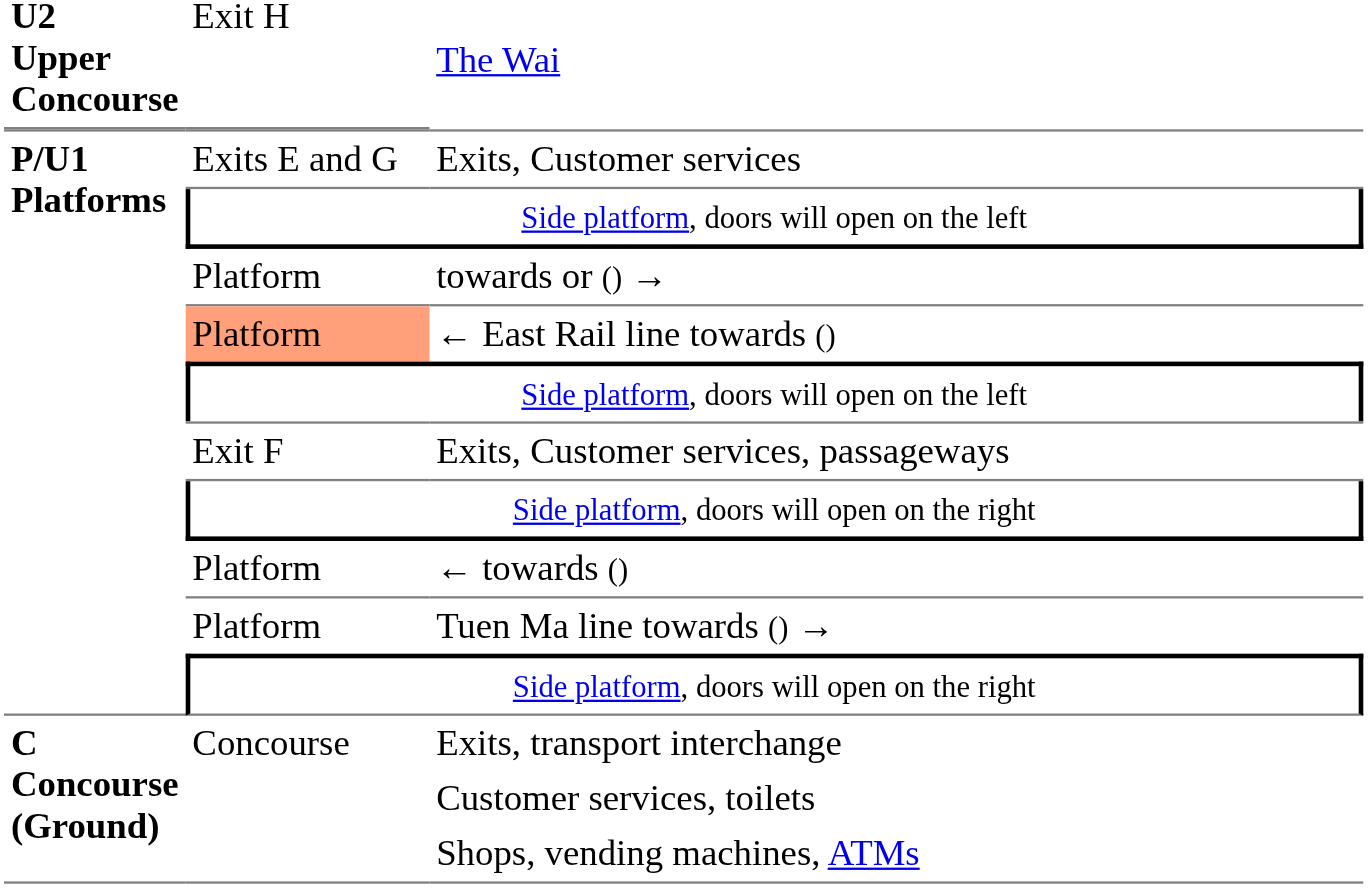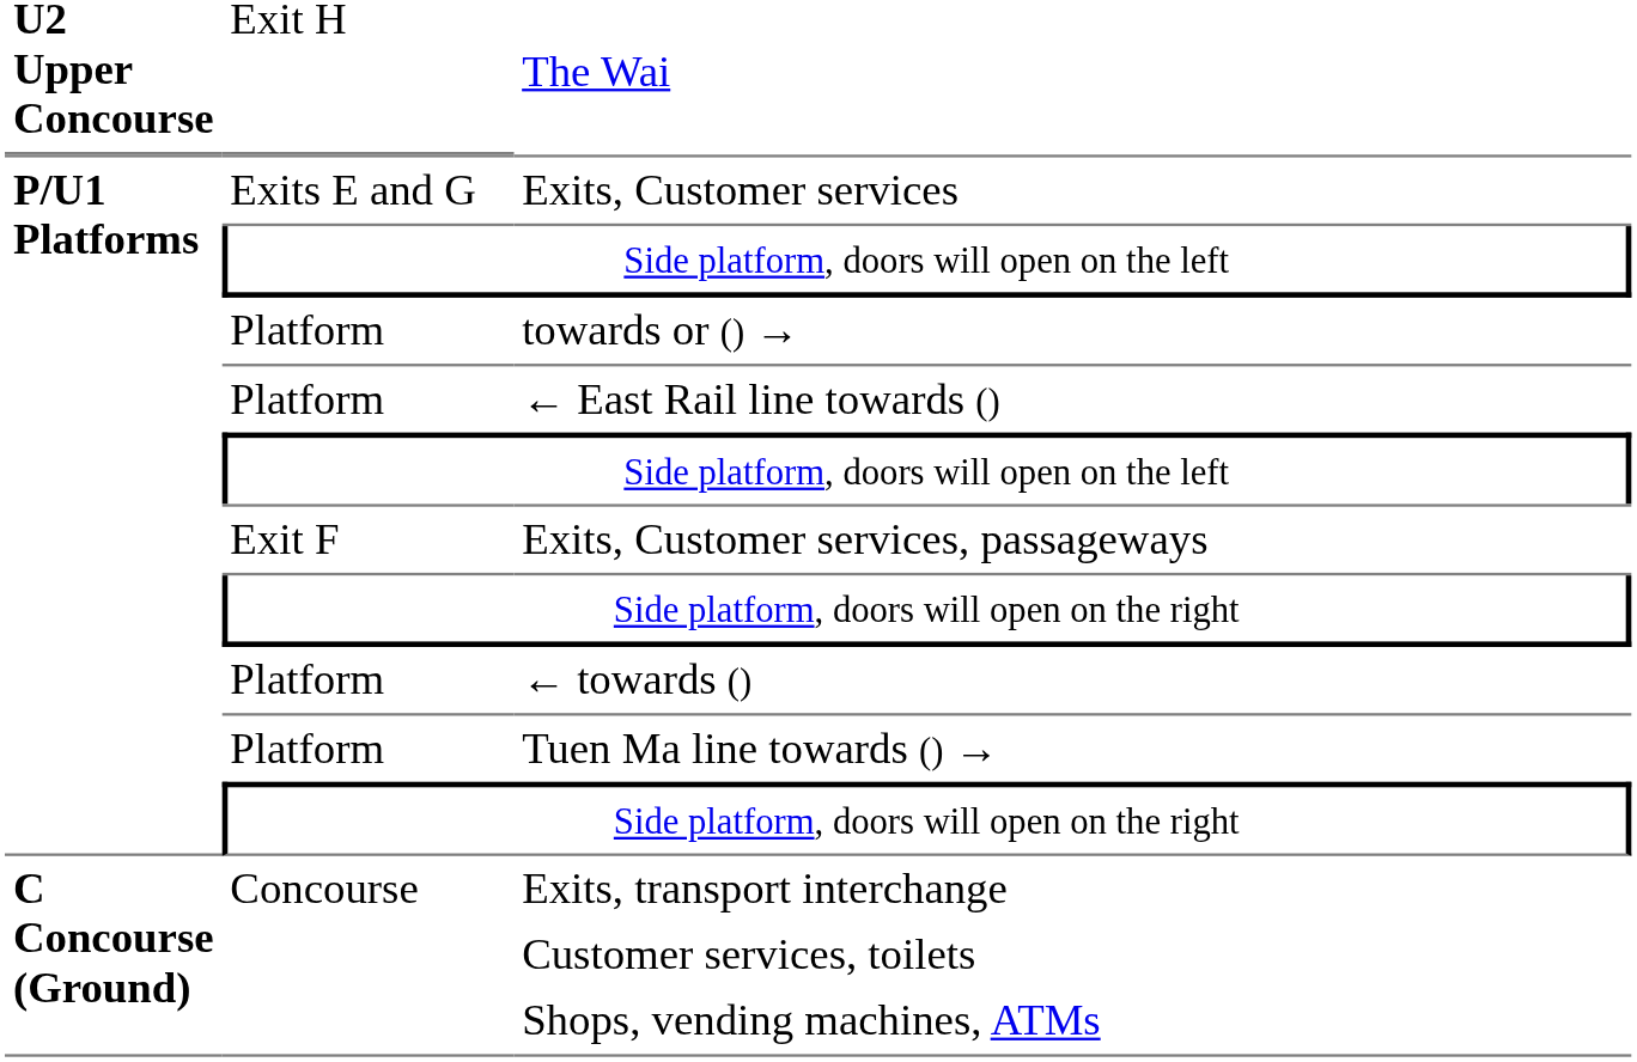← East Rail line towards () | column 2: lightsalmon background -> no background
